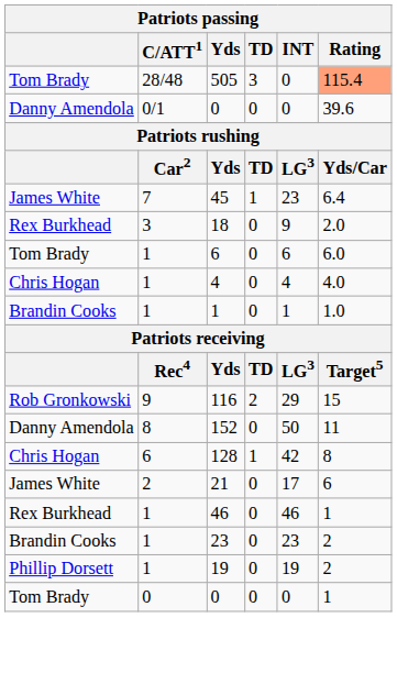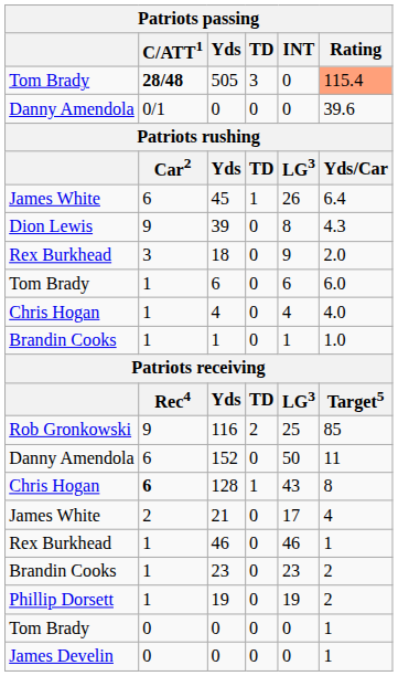505 | C/ATT1: normal -> bold
45 | C/ATT1: 7 -> 6
45 | INT: 23 -> 26
+ row: Dion Lewis | 9 | 39 | 0 | 8 | 4.3
116 | INT: 29 -> 25
116 | Rating: 15 -> 85
152 | C/ATT1: 8 -> 6
128 | C/ATT1: normal -> bold
128 | INT: 42 -> 43
21 | Rating: 6 -> 4
+ row: James Develin | 0 | 0 | 0 | 0 | 1
